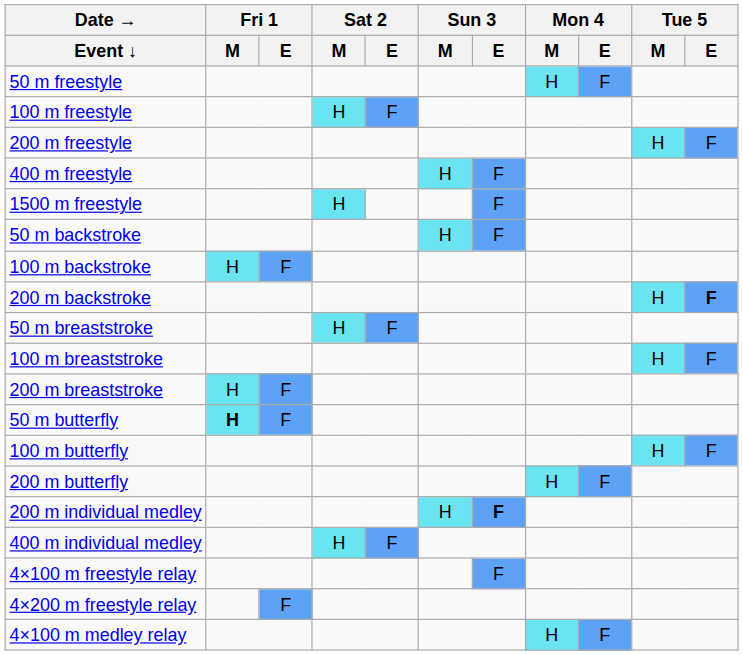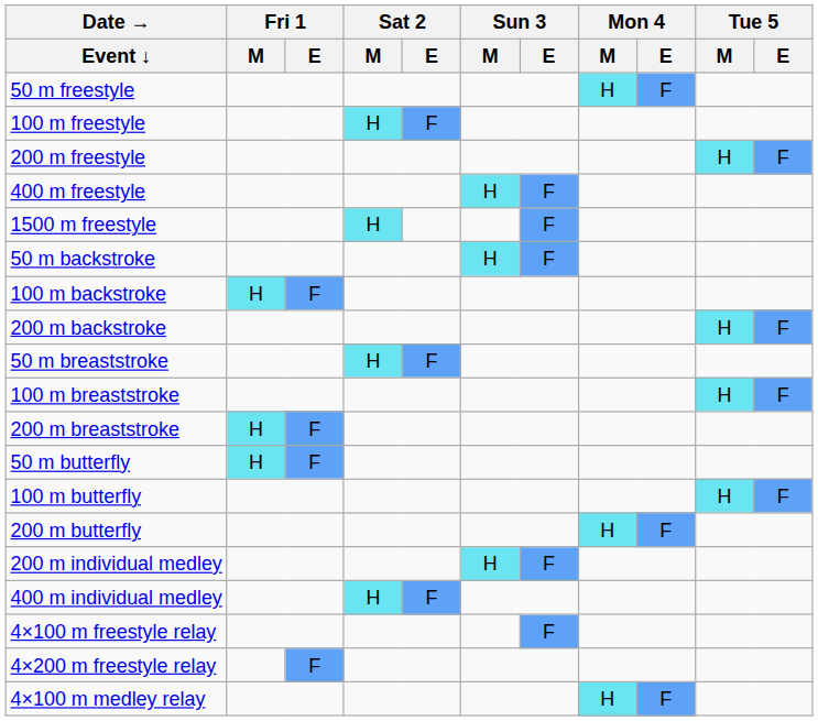200 m backstroke | Tue 5 / E: bold -> normal
50 m butterfly | Fri 1 / M: bold -> normal
200 m individual medley | Sun 3 / E: bold -> normal
